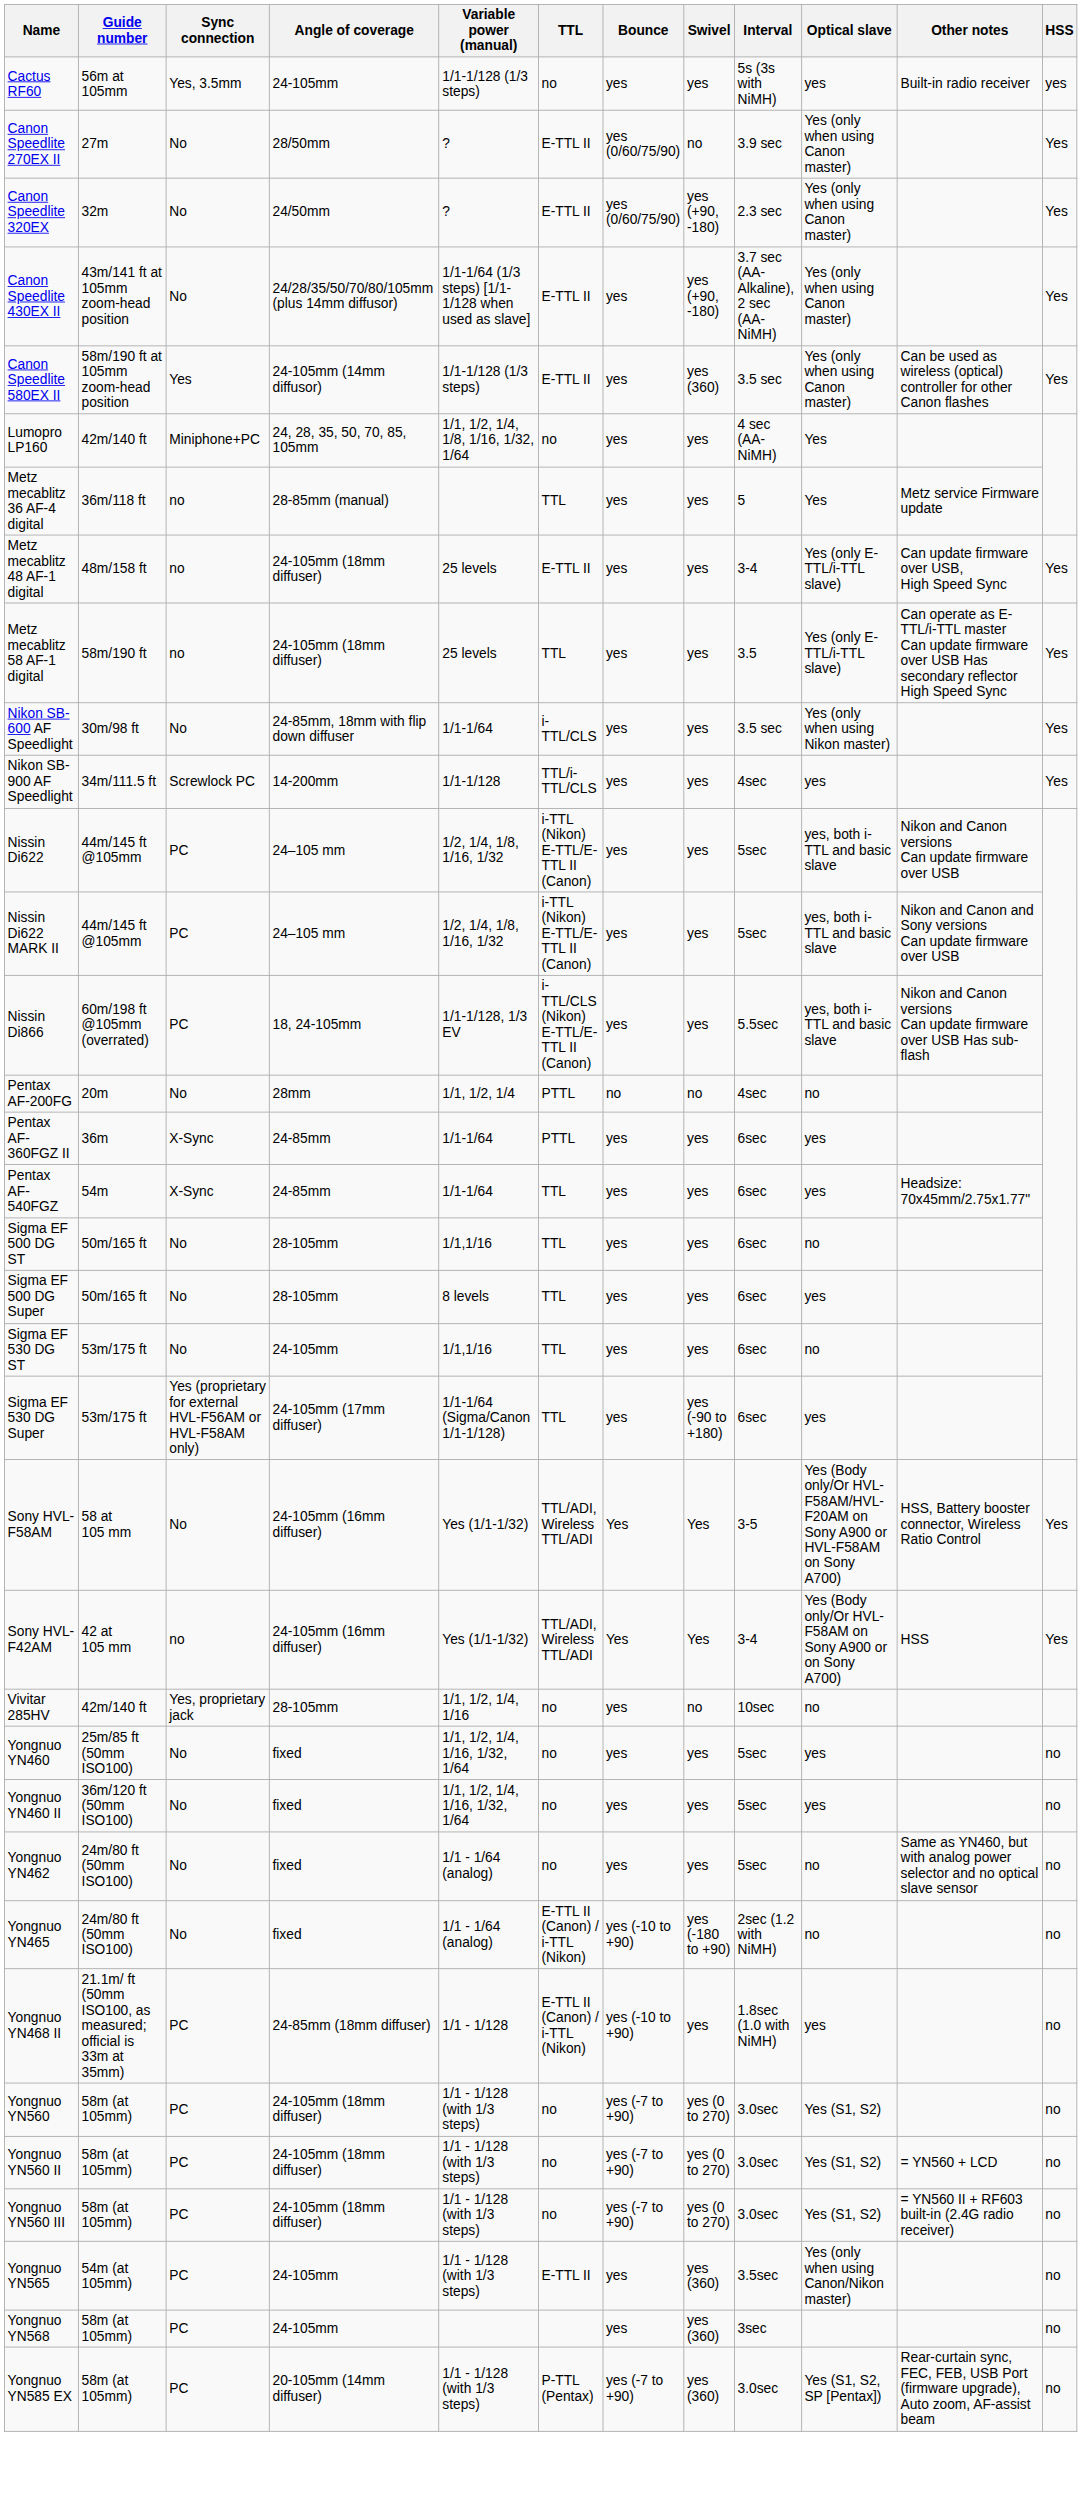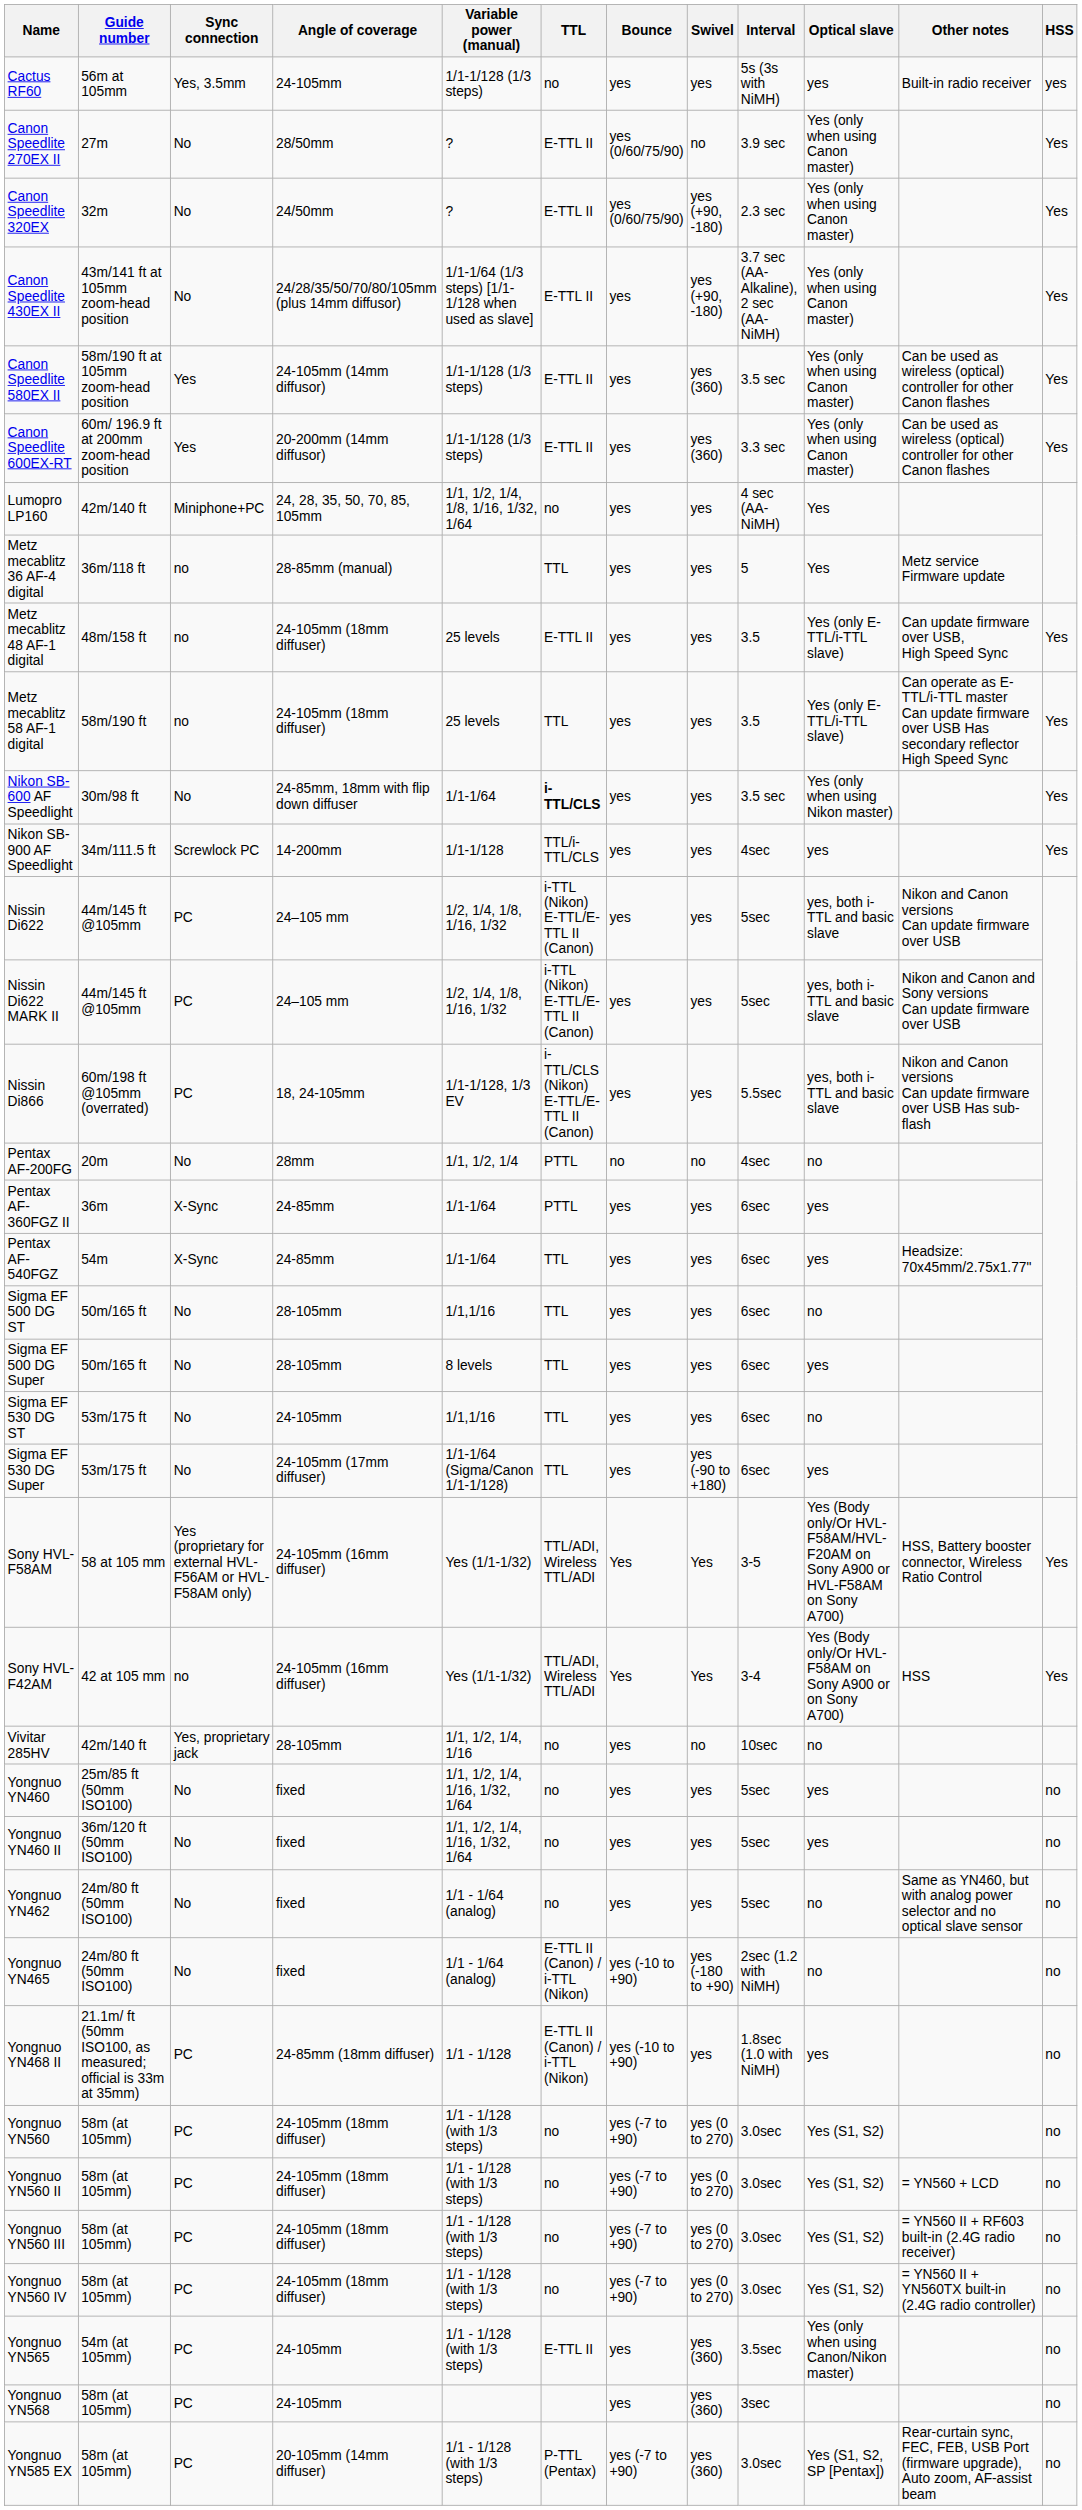+ row: Canon Speedlite 600EX-RT | 60m/ 196.9 ft at 200mm zoom-head position | Yes | 20-200mm (14mm diffusor) | 1/1-1/128 (1/3 steps) | E-TTL II | yes | yes (360) | 3.3 sec | Yes (only when using Canon master) | Can be used as wireless (optical) controller for other Canon flashes | Yes
Metz mecablitz 48 AF-1 digital | Interval: 3-4 -> 3.5
Nikon SB-600 AF Speedlight | TTL: normal -> bold
Sigma EF 530 DG Super | Sync connection: Yes (proprietary for external HVL-F56AM or HVL-F58AM only) -> No
Sony HVL-F58AM | Sync connection: No -> Yes (proprietary for external HVL-F56AM or HVL-F58AM only)
+ row: Yongnuo YN560 IV | 58m (at 105mm) | PC | 24-105mm (18mm diffuser) | 1/1 - 1/128 (with 1/3 steps) | no | yes (-7 to +90) | yes (0 to 270) | 3.0sec | Yes (S1, S2) | = YN560 II + YN560TX built-in (2.4G radio controller) | no
